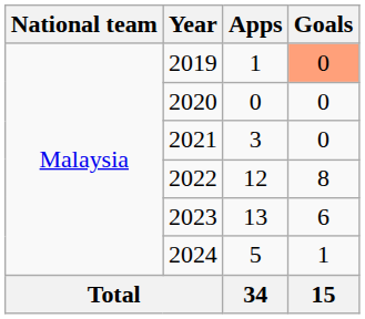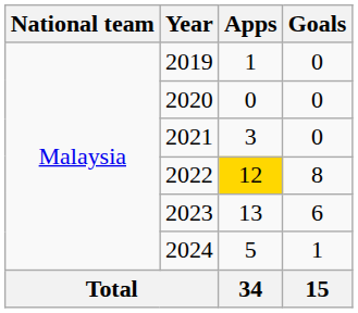2019 | Goals: lightsalmon background -> no background
2022 | Apps: no background -> gold background
